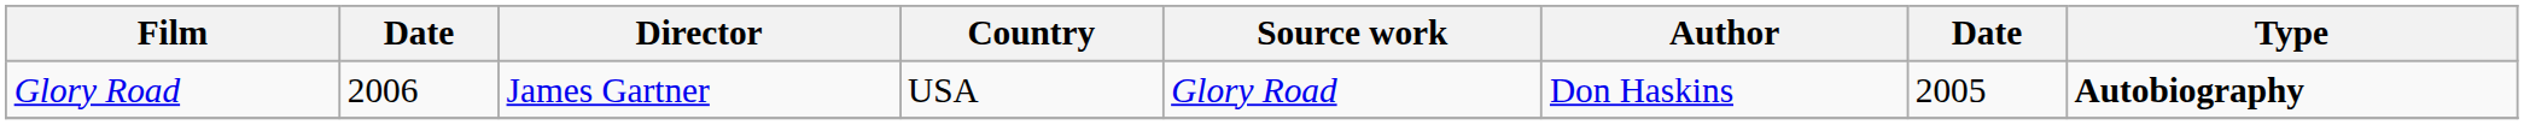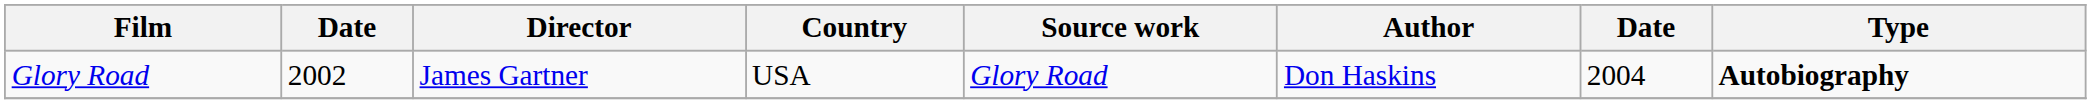row 2 | column 2: 2006 -> 2002
row 2 | column 7: 2005 -> 2004
